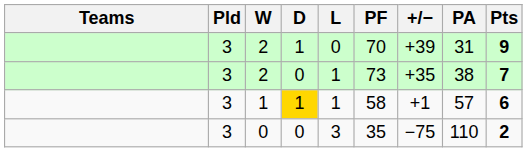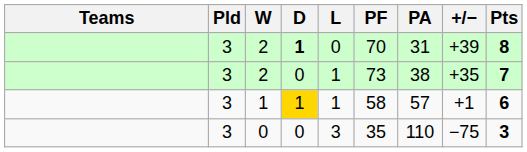columns swapped: PA <-> +/−
row 2 | D: normal -> bold
row 2 | Pts: 9 -> 8
row 5 | Pts: 2 -> 3
